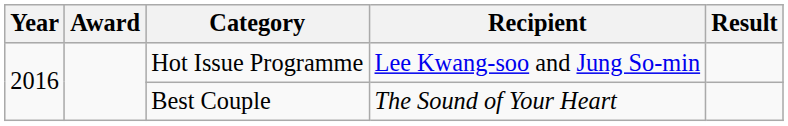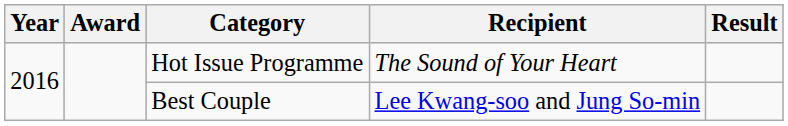Hot Issue Programme | Recipient: Lee Kwang-soo and Jung So-min -> The Sound of Your Heart
Best Couple | Recipient: The Sound of Your Heart -> Lee Kwang-soo and Jung So-min
